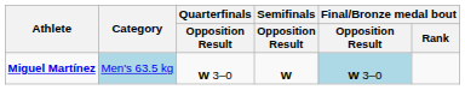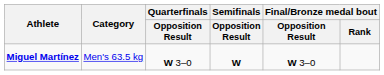Miguel Martínez | Category: lightblue background -> no background
Miguel Martínez | Final/Bronze medal bout / Opposition Result: lightblue background -> no background
